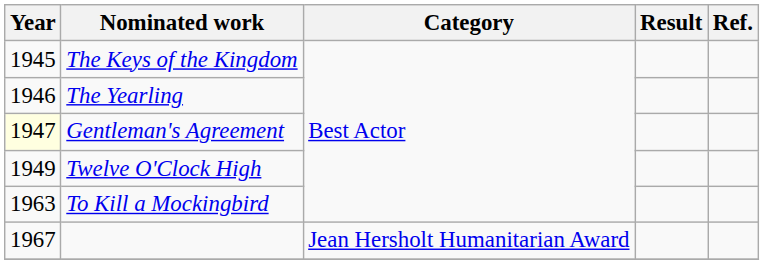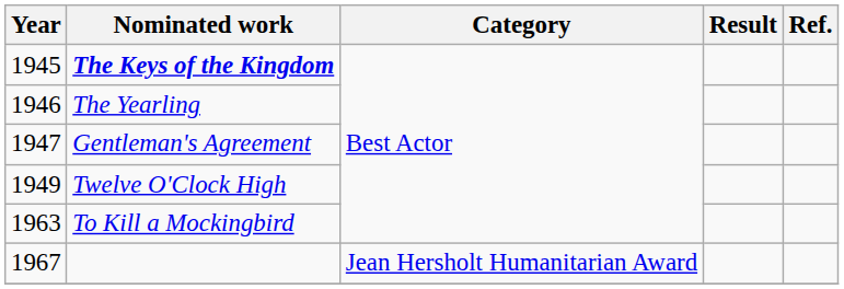The Keys of the Kingdom | Nominated work: normal -> bold
Gentleman's Agreement | Year: lightyellow background -> no background
